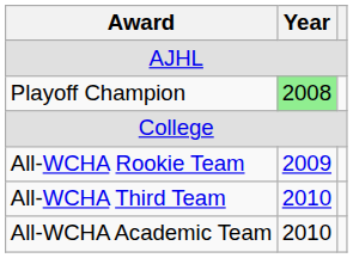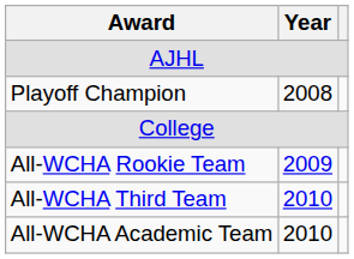Playoff Champion | Year: lightgreen background -> no background
